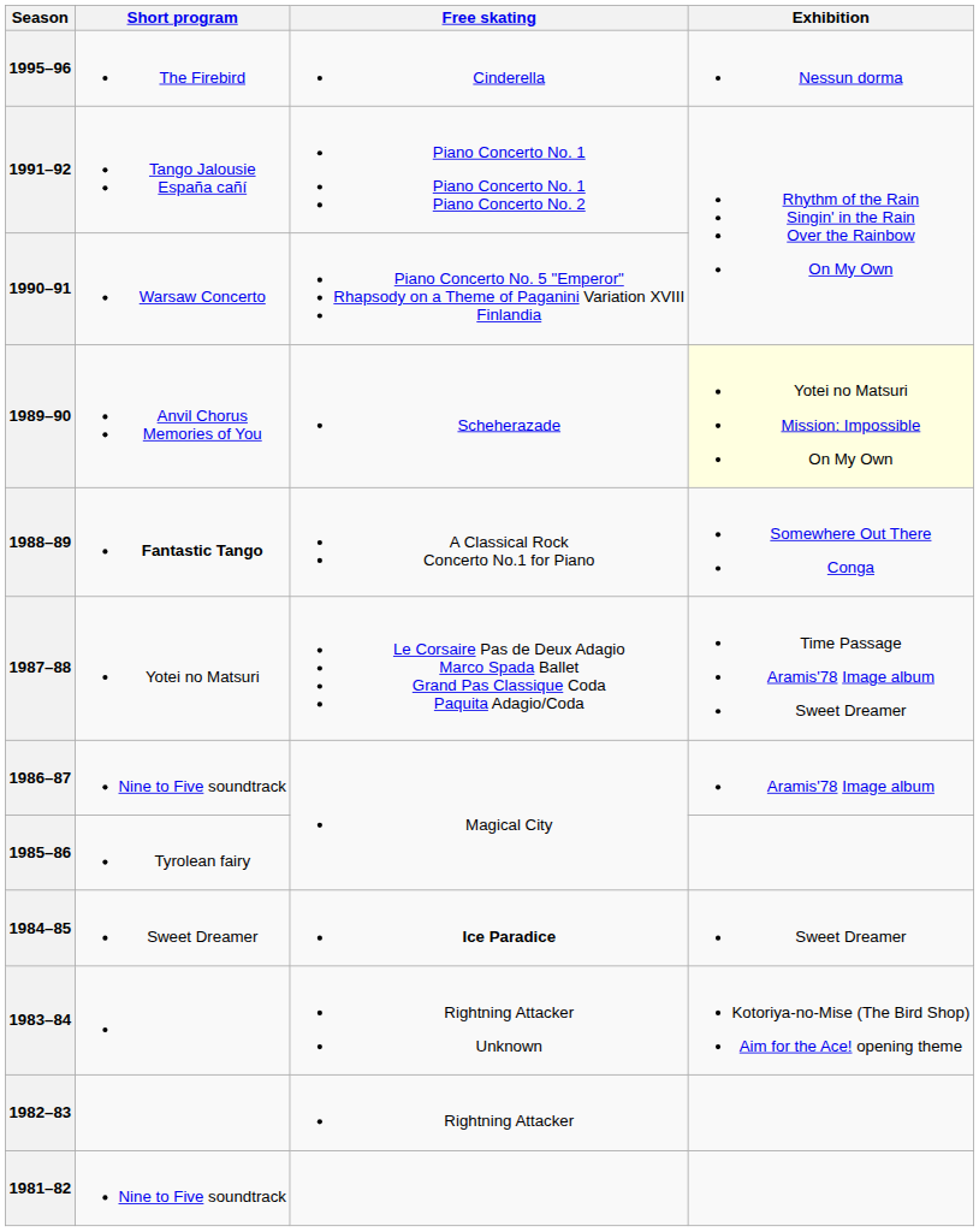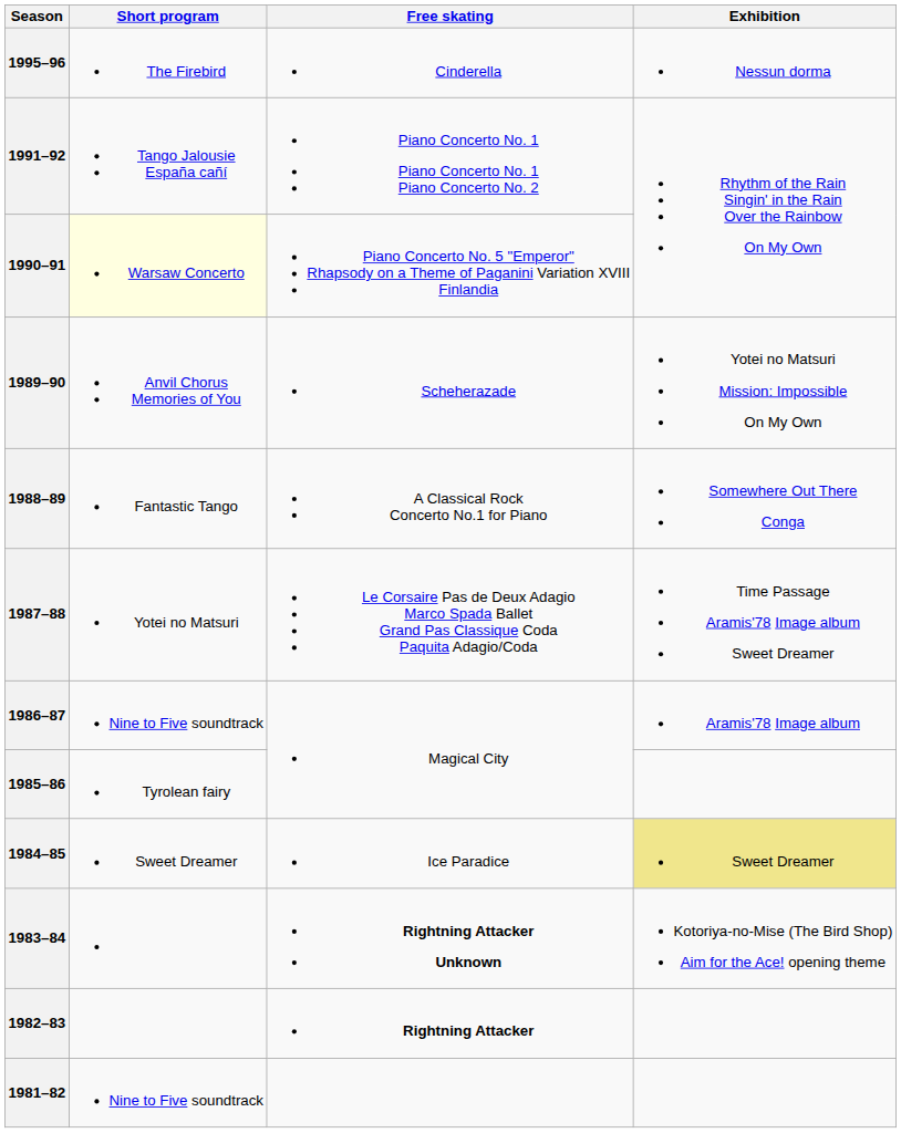1990–91 | Short program: no background -> lightyellow background
1989–90 | Exhibition: lightyellow background -> no background
1988–89 | Short program: bold -> normal
1984–85 | Free skating: bold -> normal
1984–85 | Exhibition: no background -> khaki background
1983–84 | Free skating: normal -> bold
1982–83 | Free skating: normal -> bold
